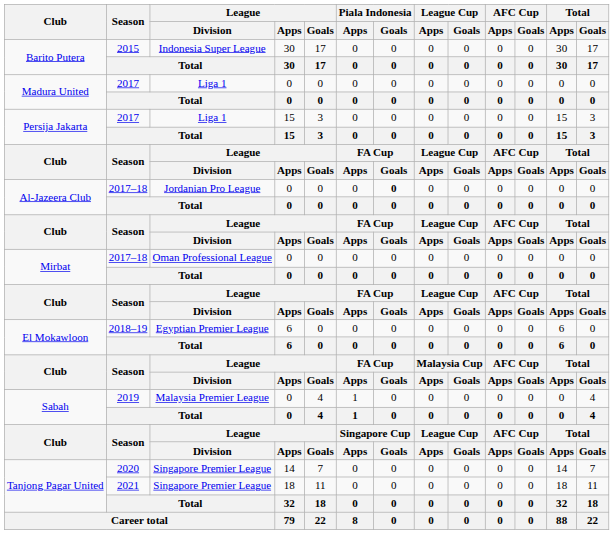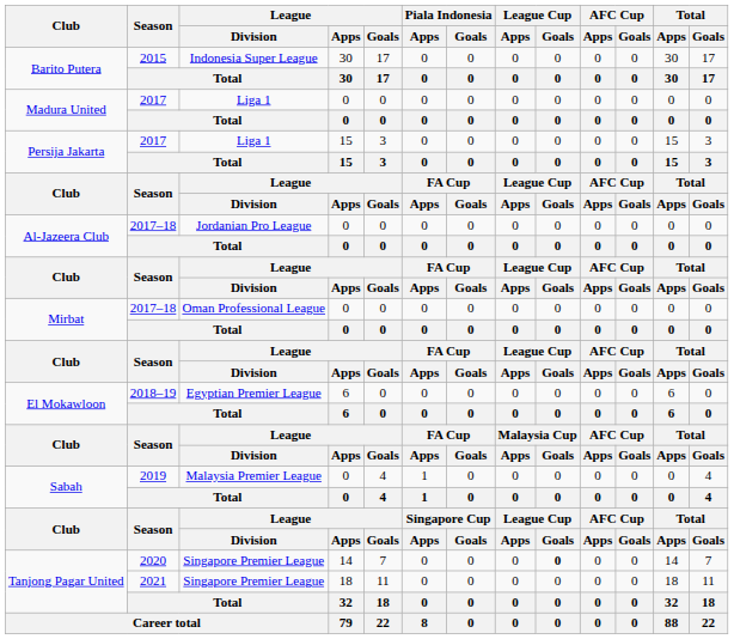Al-Jazeera Club / 2017–18 | Piala Indonesia / Goals: bold -> normal
Tanjong Pagar United / 2020 | League Cup / Goals: normal -> bold
